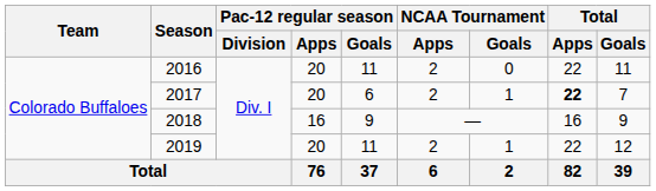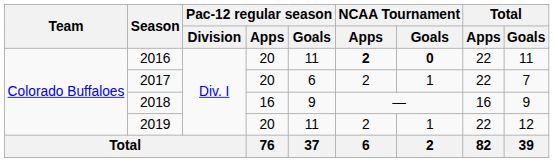2016 | NCAA Tournament / Apps: normal -> bold
2016 | NCAA Tournament / Goals: normal -> bold
2017 | Total / Apps: bold -> normal
